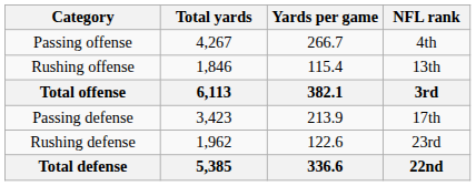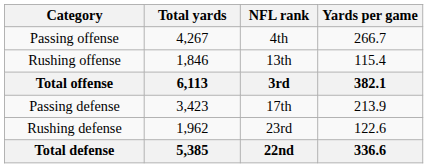columns swapped: Yards per game <-> NFL rank
